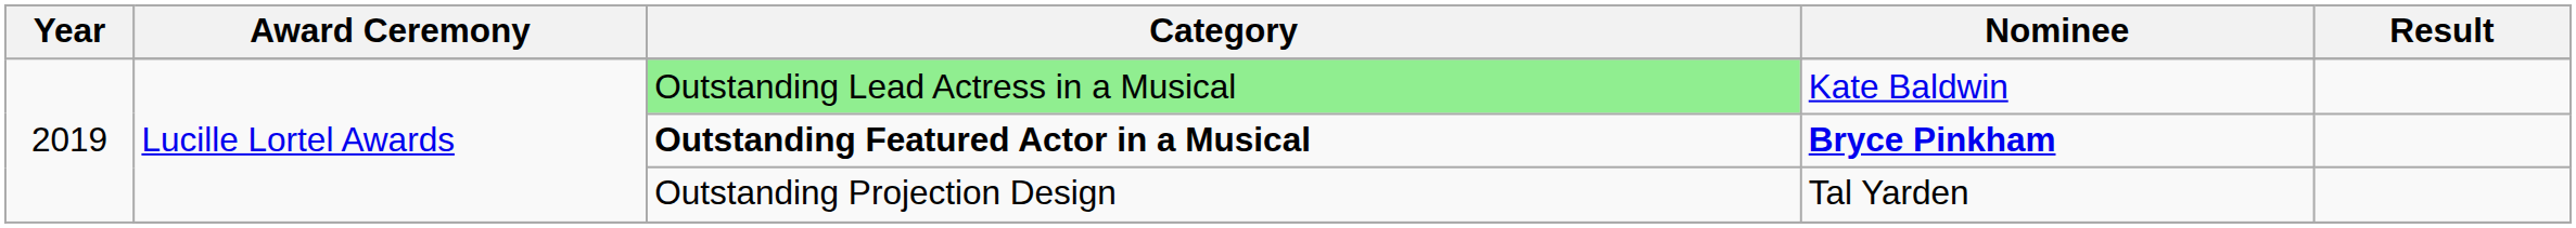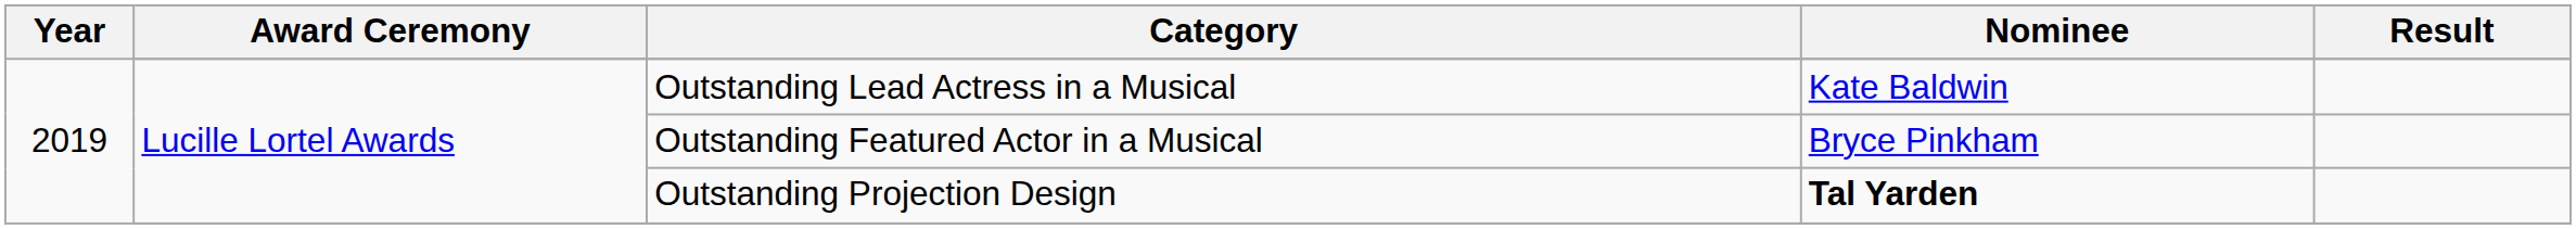Outstanding Lead Actress in a Musical | Category: lightgreen background -> no background
Outstanding Featured Actor in a Musical | Category: bold -> normal
Outstanding Featured Actor in a Musical | Nominee: bold -> normal
Outstanding Projection Design | Nominee: normal -> bold
